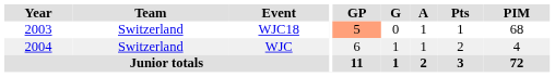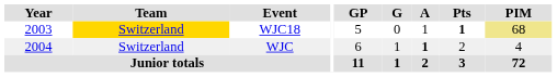WJC18 | Team: no background -> gold background
WJC18 | GP: lightsalmon background -> no background
WJC18 | Pts: normal -> bold
WJC18 | PIM: no background -> khaki background
WJC | A: normal -> bold
